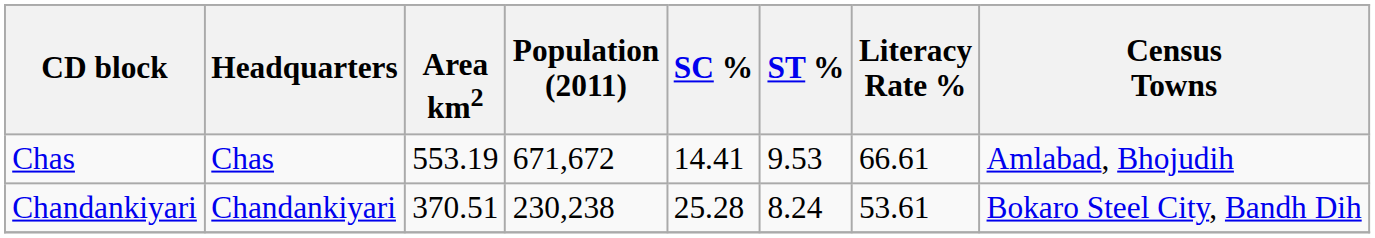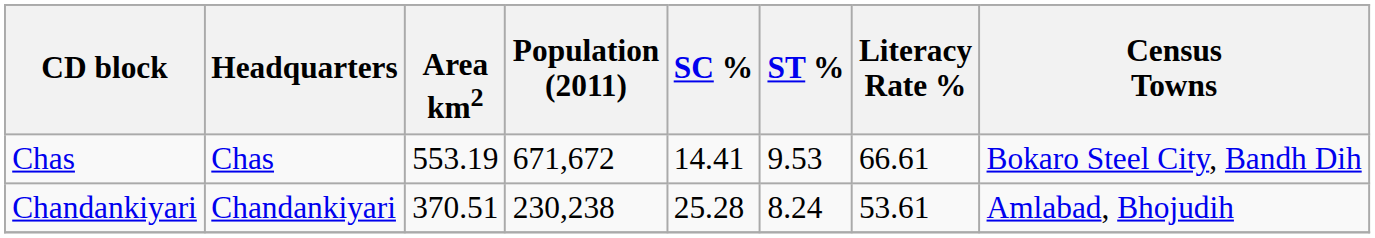row 2 | Census Towns: Amlabad, Bhojudih -> Bokaro Steel City, Bandh Dih
row 3 | Census Towns: Bokaro Steel City, Bandh Dih -> Amlabad, Bhojudih
